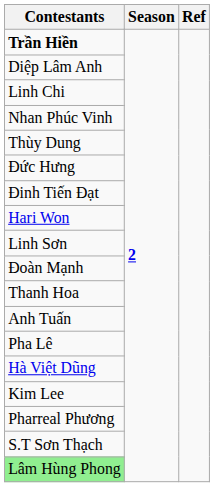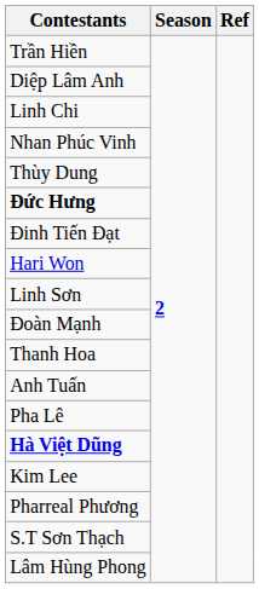Trần Hiền | Contestants: bold -> normal
Đức Hưng | Contestants: normal -> bold
Hà Việt Dũng | Contestants: normal -> bold
Lâm Hùng Phong | Contestants: lightgreen background -> no background
